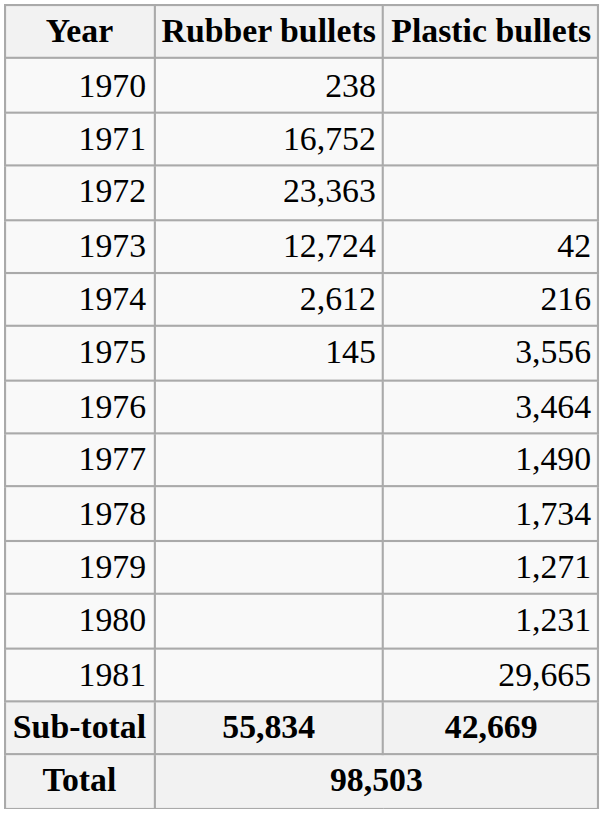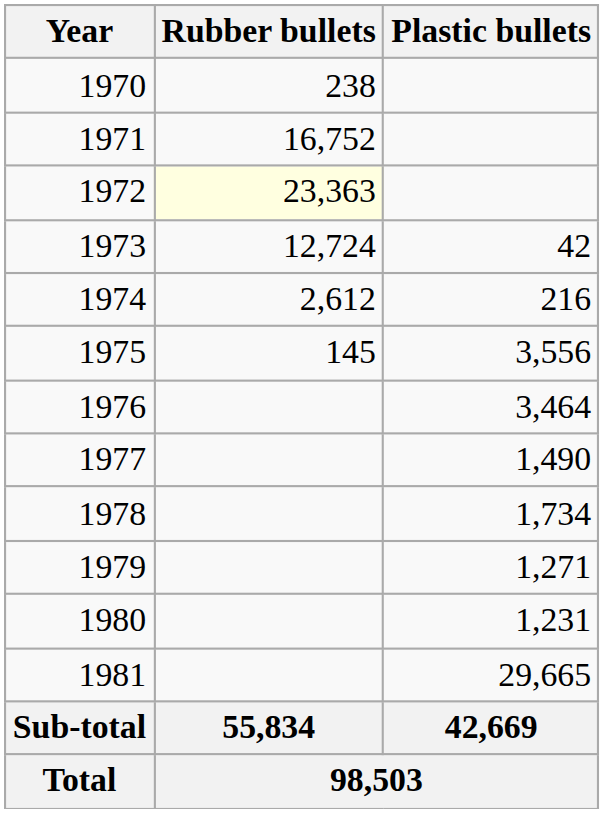1972 | Rubber bullets: no background -> lightyellow background
